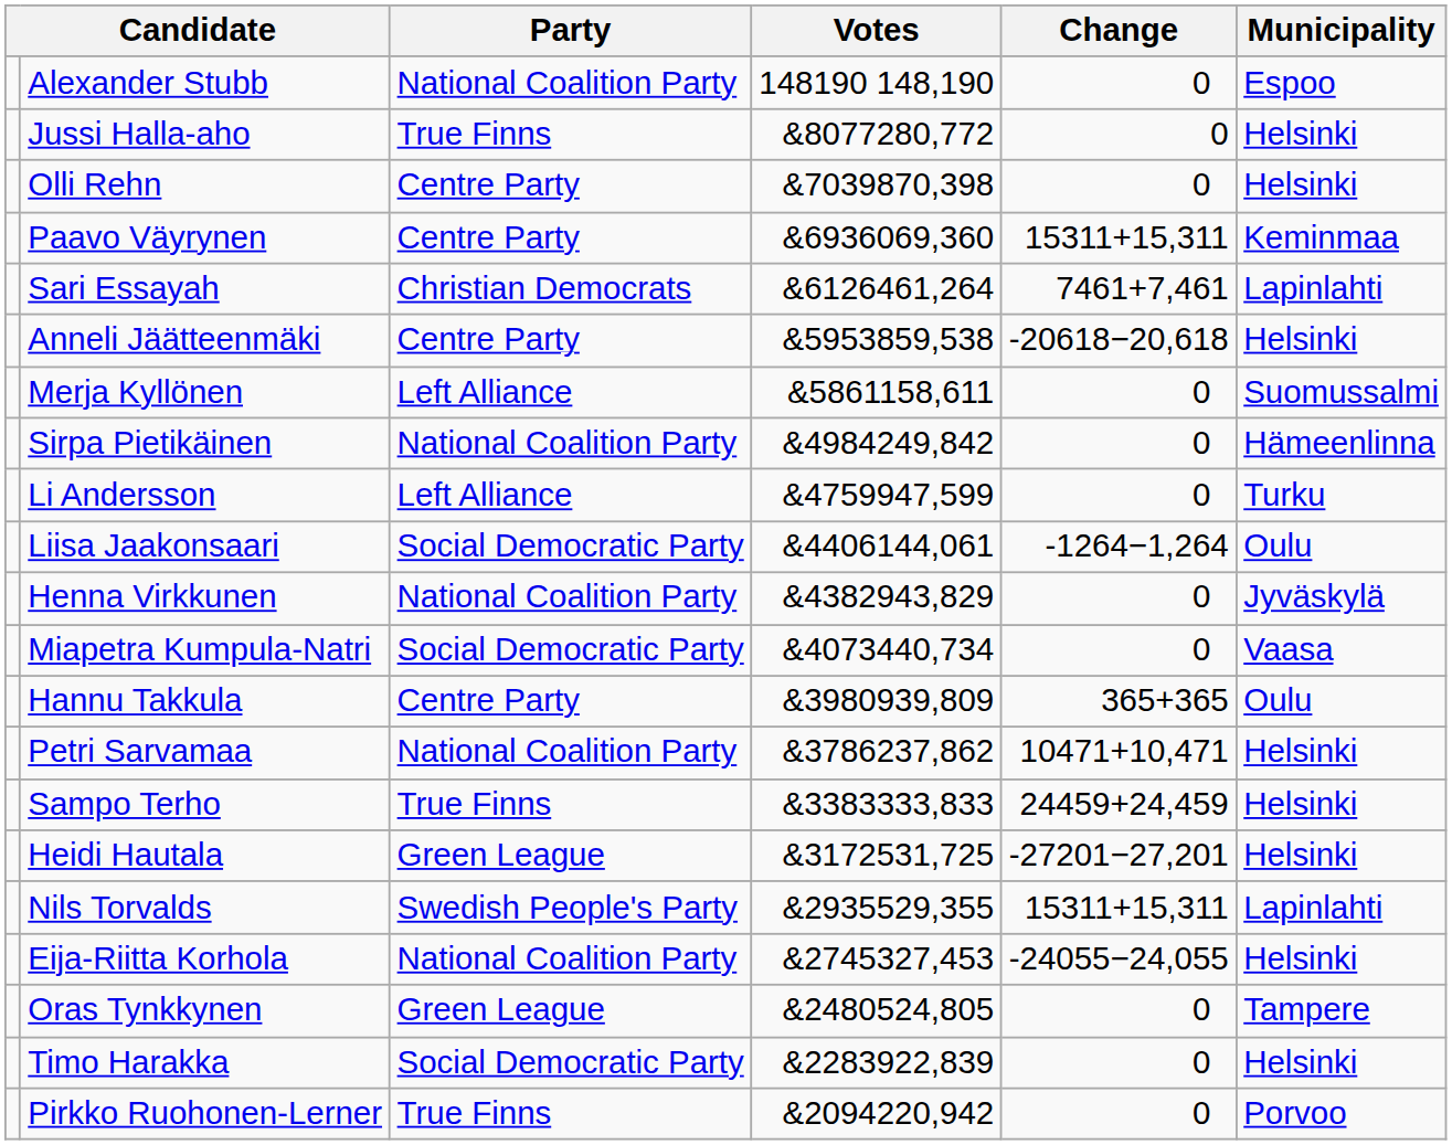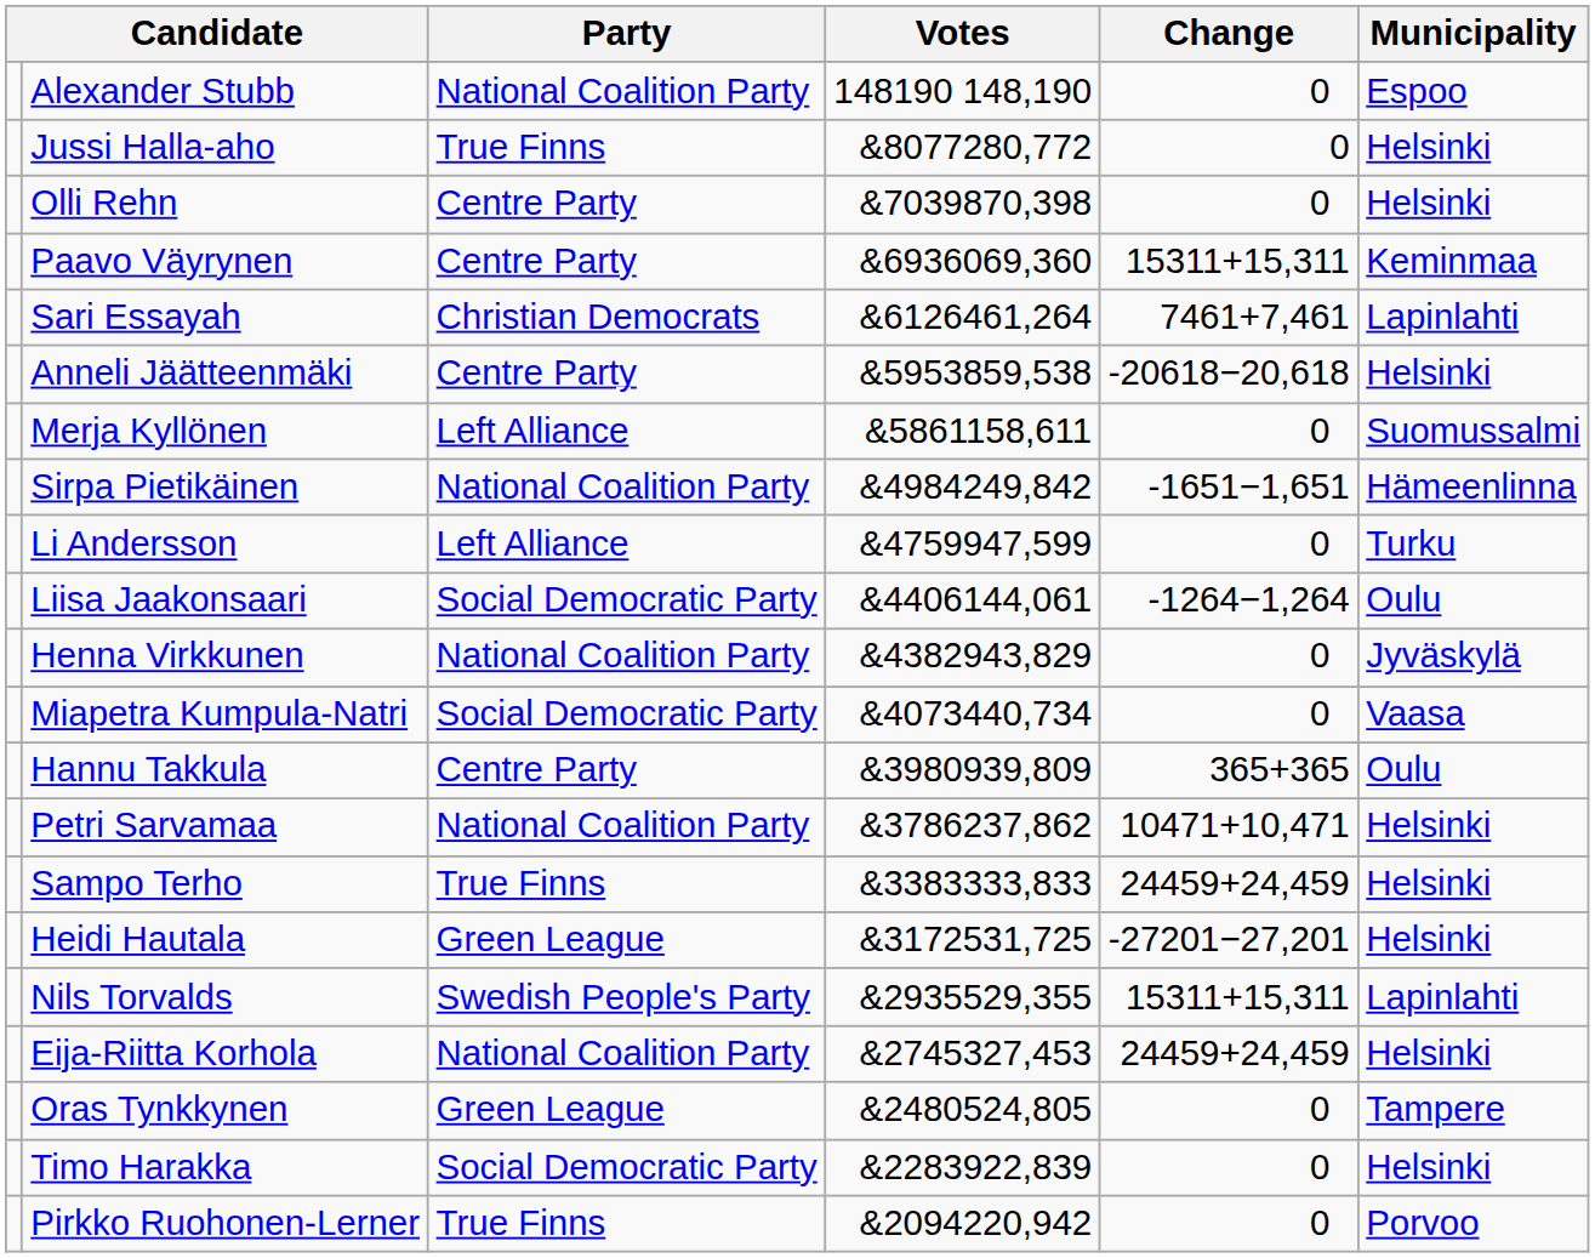Sirpa Pietikäinen | Change: 0 -> -1651−1,651
Eija-Riitta Korhola | Change: -24055−24,055 -> 24459+24,459
